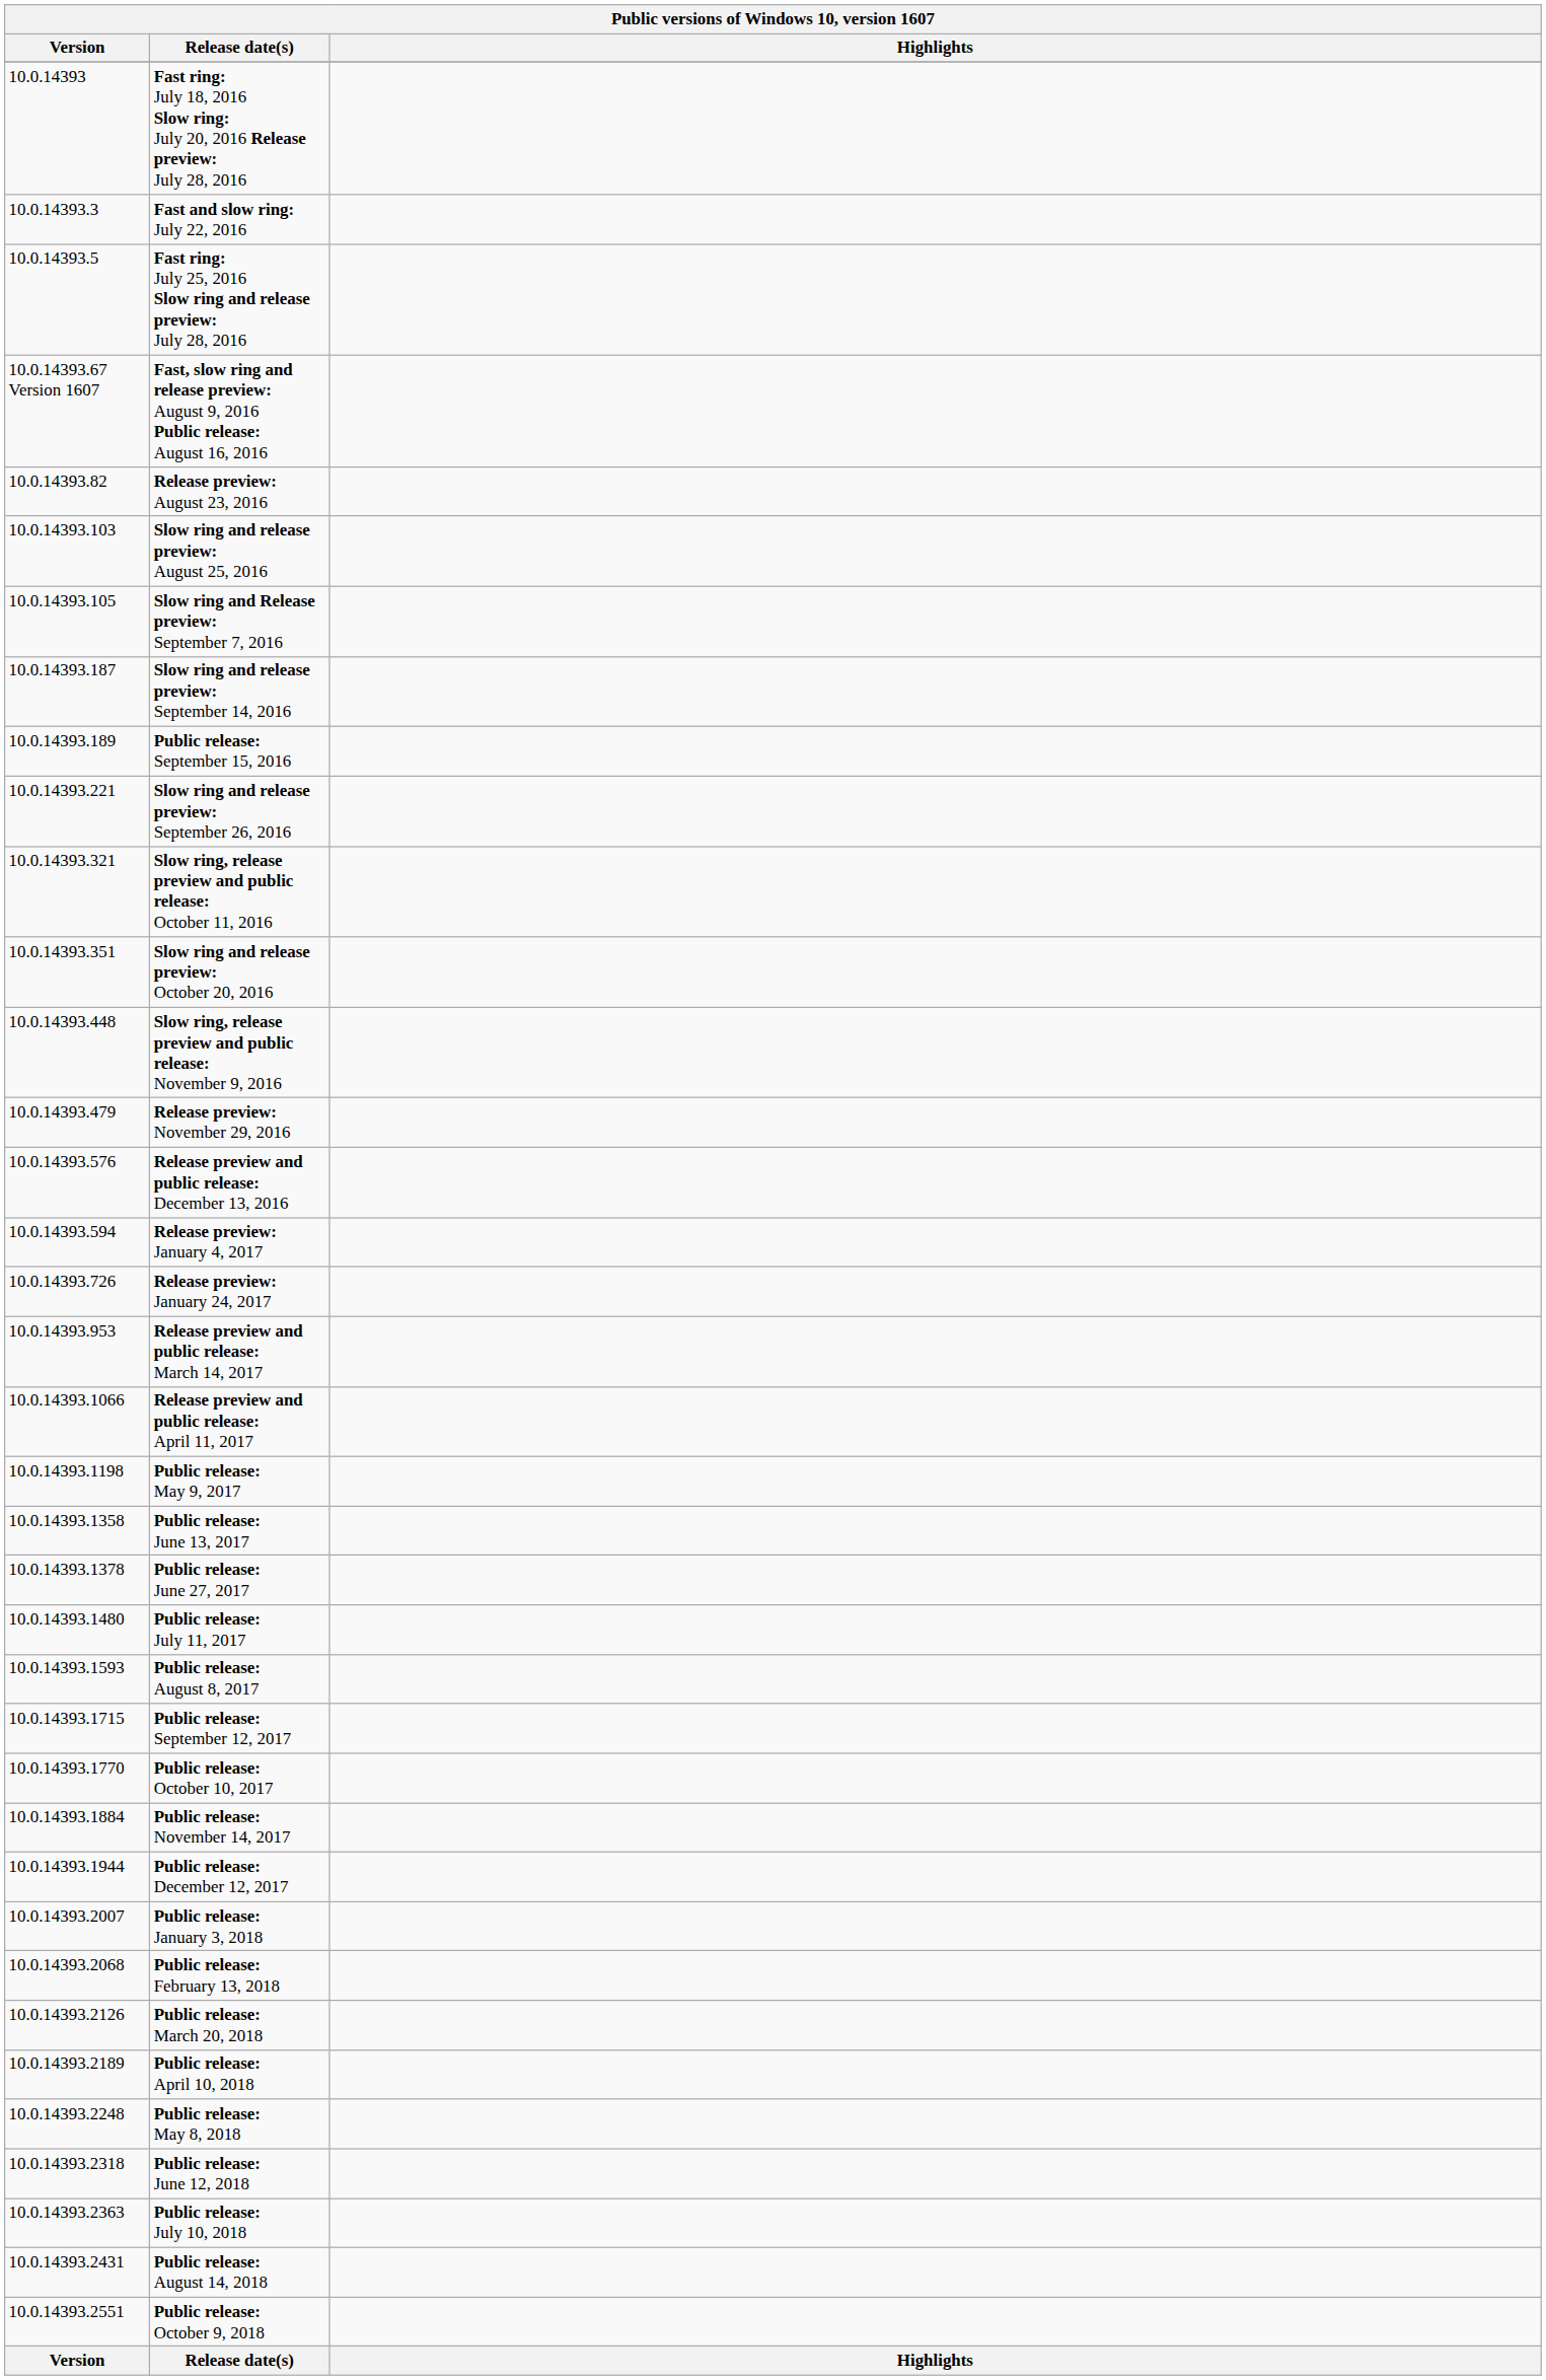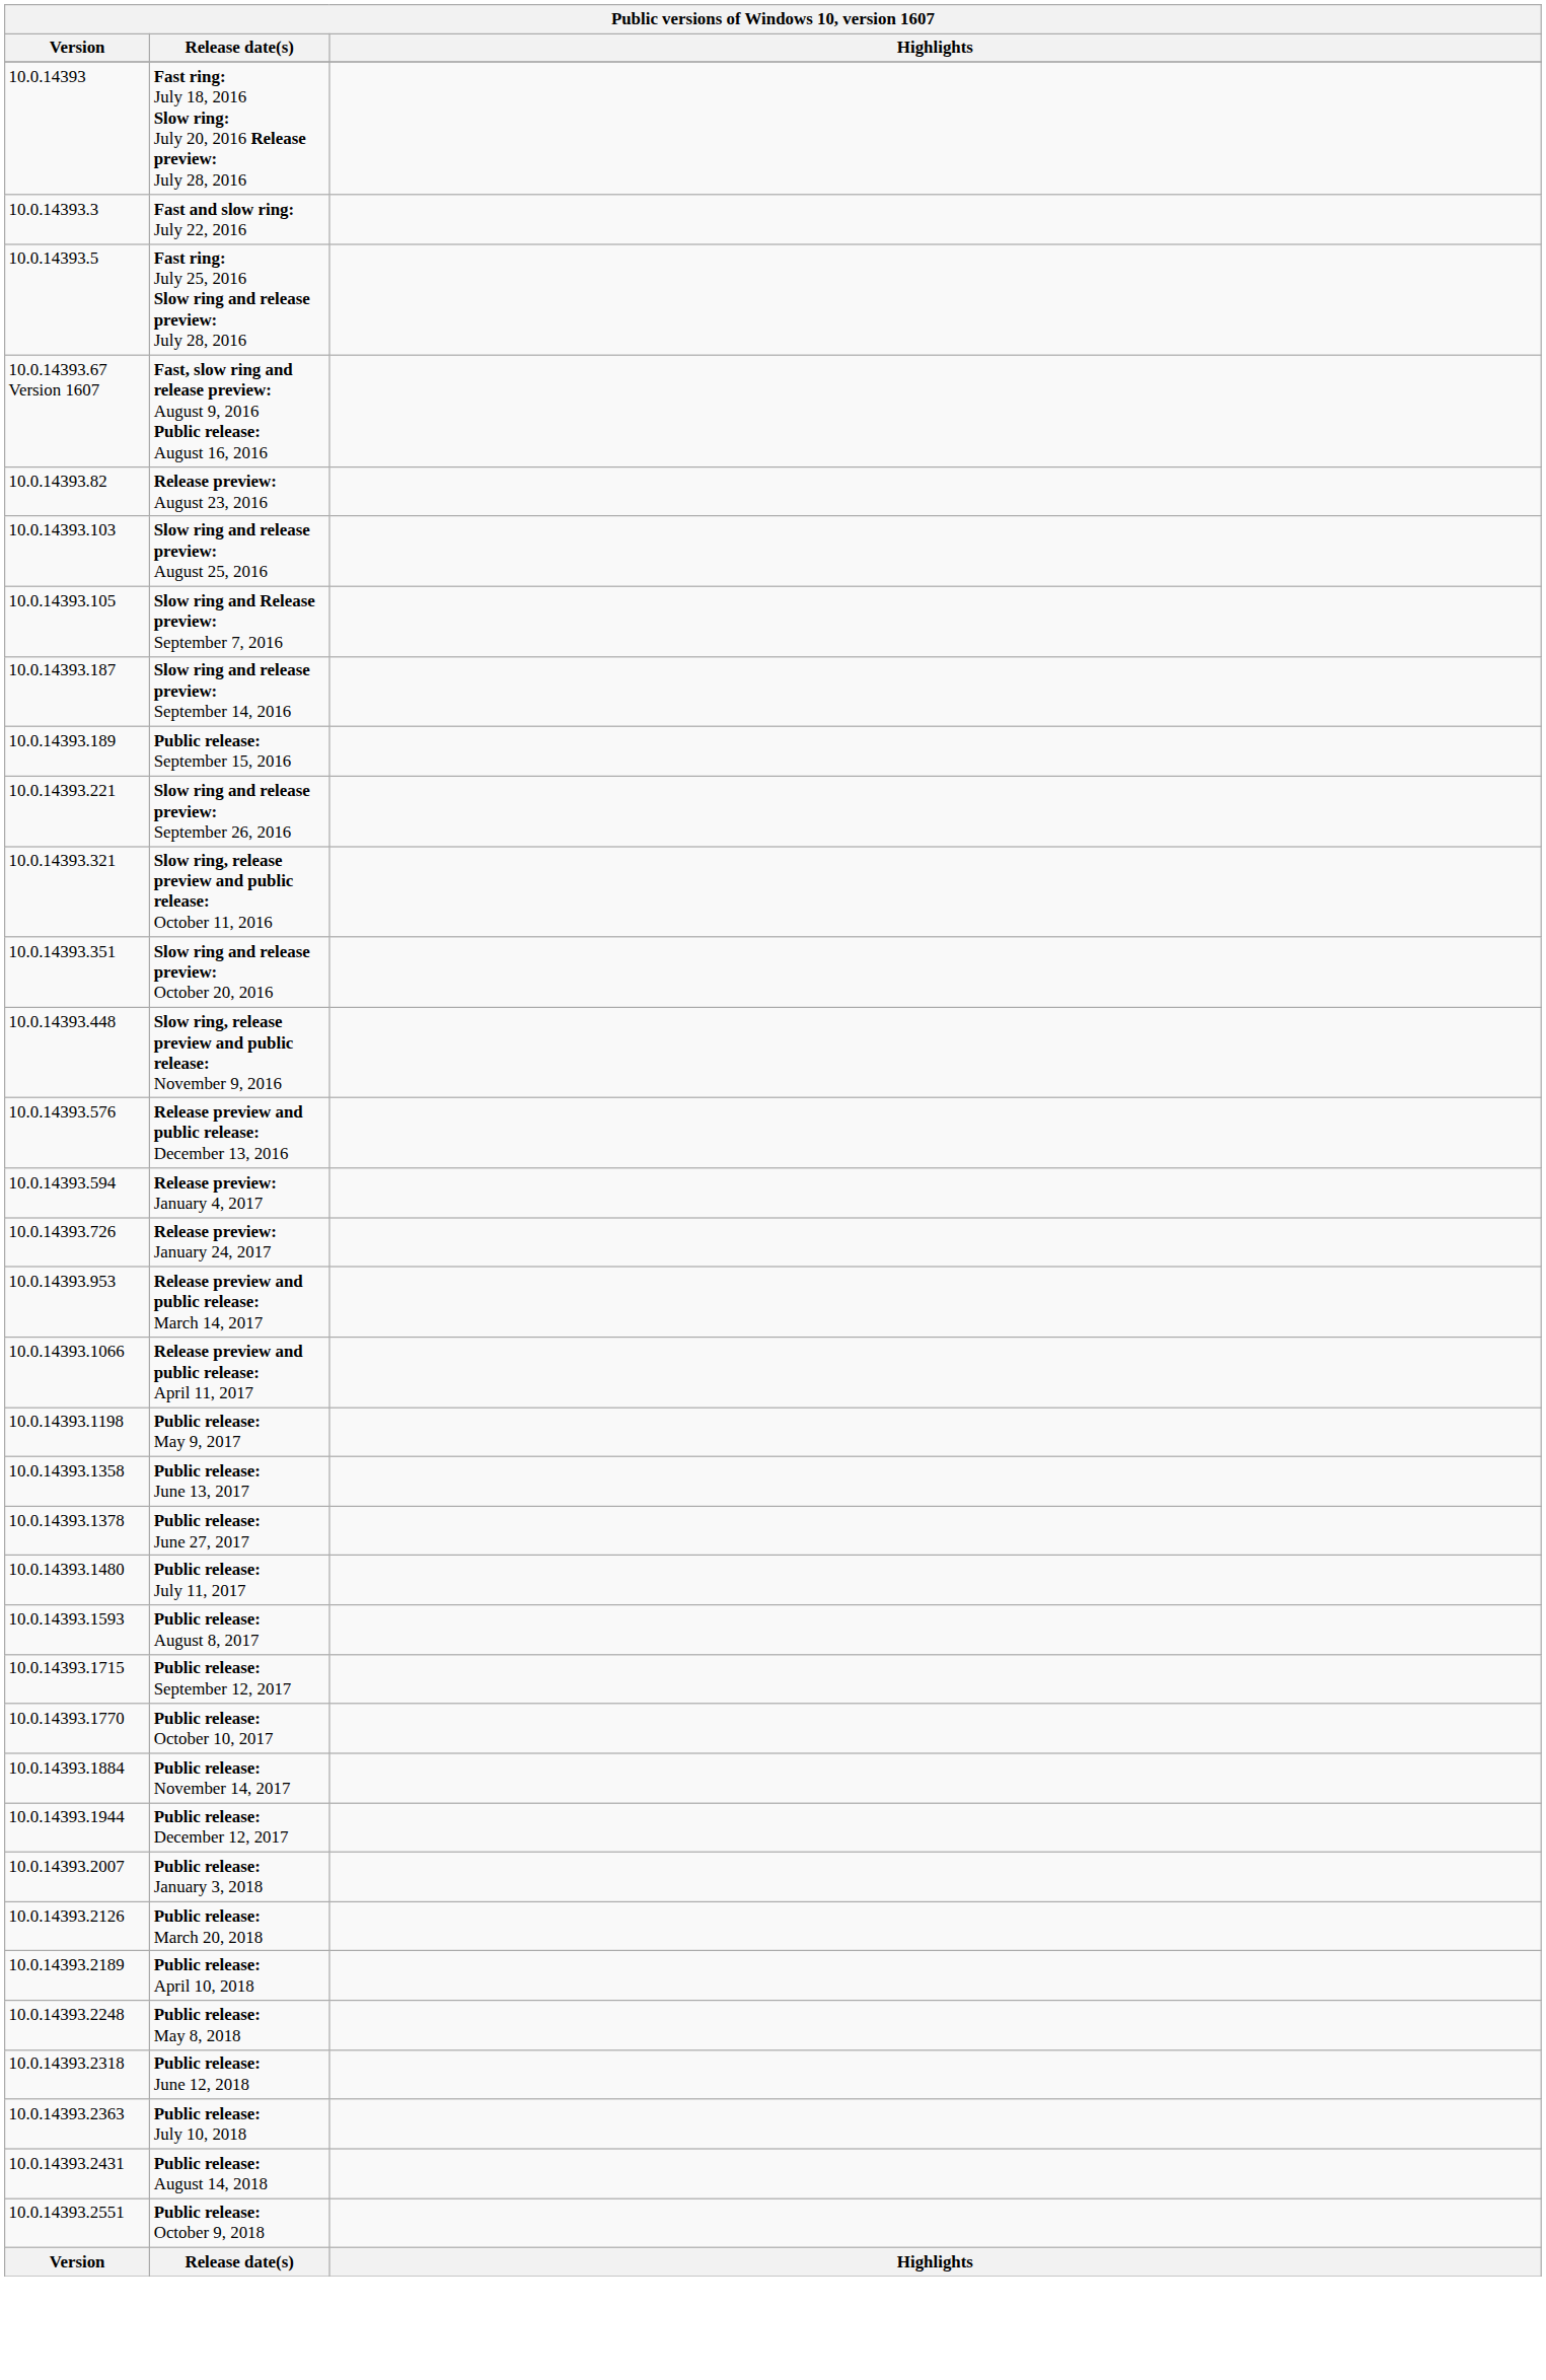- row: 10.0.14393.479 | Release preview: November 29, 2016
- row: 10.0.14393.2068 | Public release: February 13, 2018
